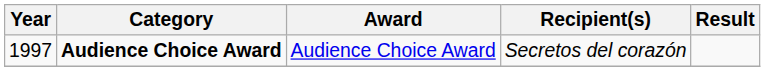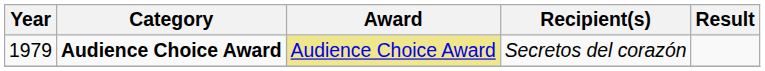row 2 | Year: 1997 -> 1979
row 2 | Award: no background -> khaki background
